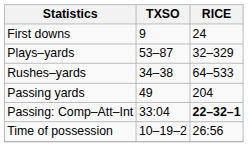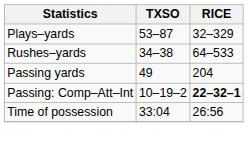- row: First downs | 9 | 24
Passing: Comp–Att–Int | TXSO: 33:04 -> 10–19–2
Time of possession | TXSO: 10–19–2 -> 33:04
